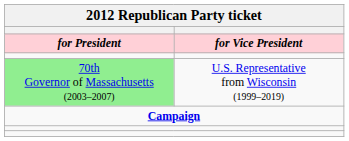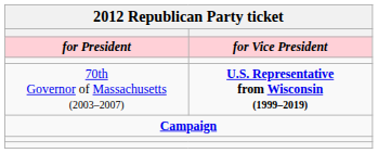70th Governor of Massachusetts (2003–2007) | column 1: lightgreen background -> no background
70th Governor of Massachusetts (2003–2007) | column 2: normal -> bold
